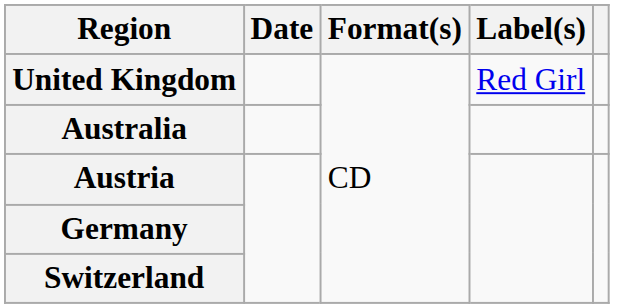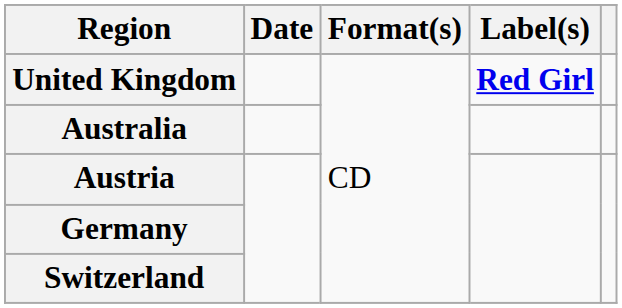United Kingdom | Label(s): normal -> bold
